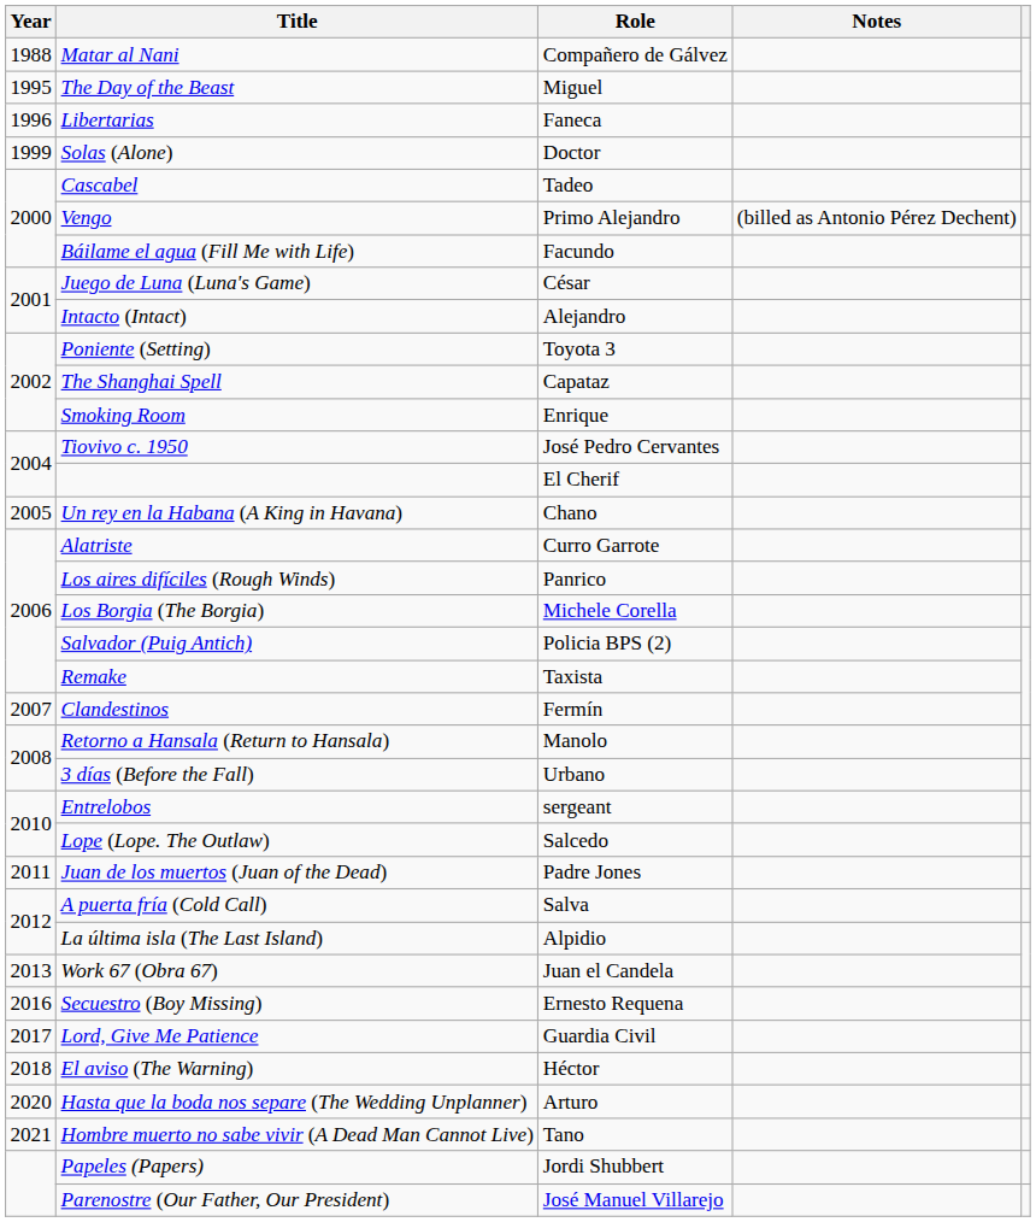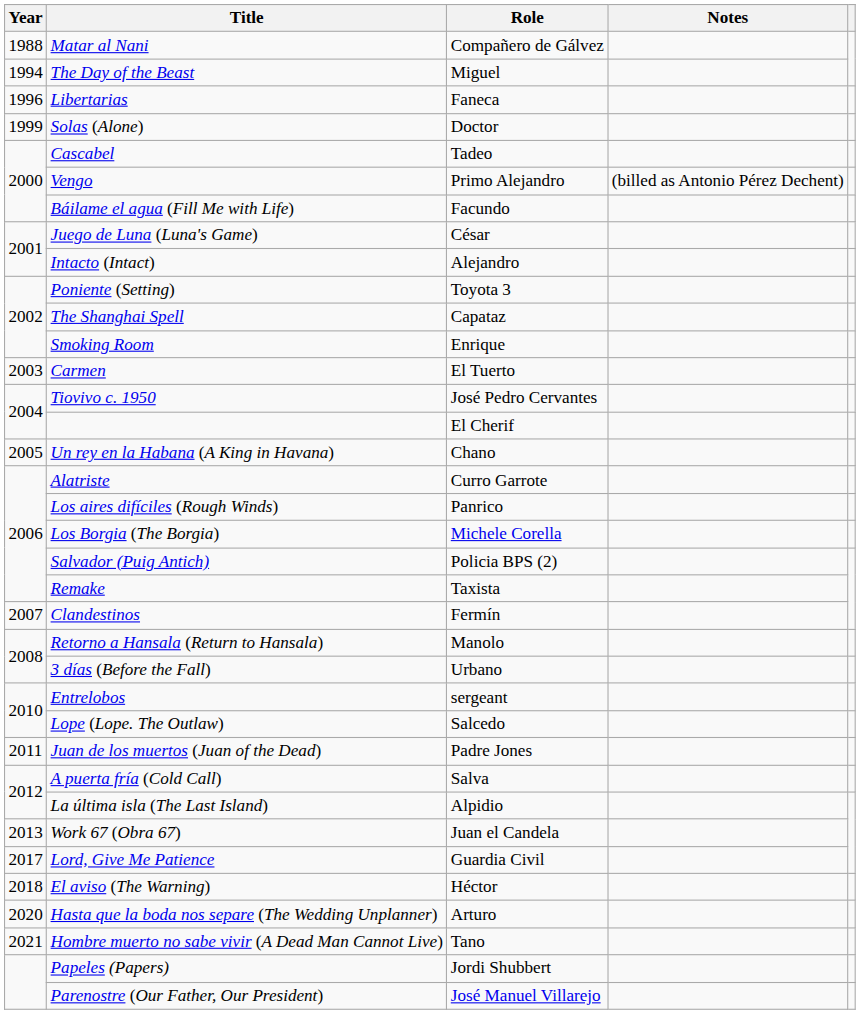The Day of the Beast | Year: 1995 -> 1994
+ row: 2003 | Carmen | El Tuerto
- row: 2016 | Secuestro (Boy Missing) | Ernesto Requena
